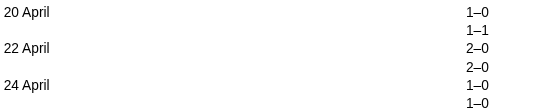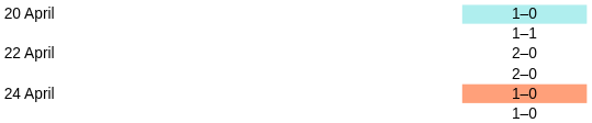20 April | column 2: no background -> paleturquoise background
24 April | column 2: no background -> lightsalmon background
